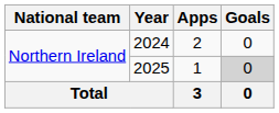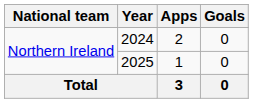2025 | Goals: lightgrey background -> no background
